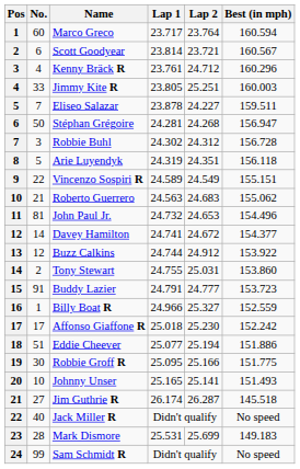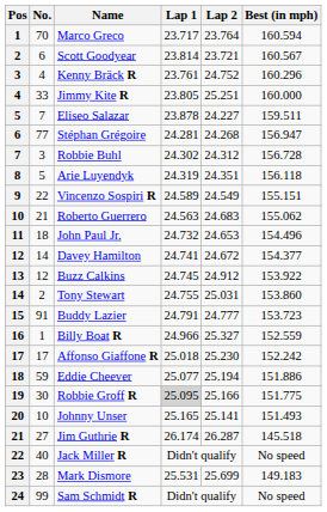Marco Greco | No.: 60 -> 70
Kenny Bräck R | Lap 2: 24.712 -> 24.752
Jimmy Kite R | Best (in mph): 160.003 -> 160.000
Stéphan Grégoire | No.: 50 -> 77
John Paul Jr. | No.: 81 -> 18
Buzz Calkins | Lap 1: 24.744 -> 24.745
Eddie Cheever | No.: 51 -> 59
Robbie Groff R | Lap 1: no background -> lightgrey background
